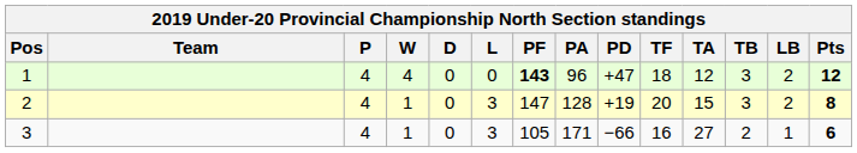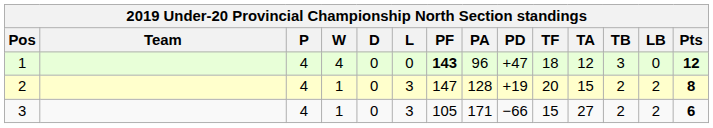row 3 | LB: 2 -> 0
row 4 | TB: 3 -> 2
row 5 | TF: 16 -> 15
row 5 | LB: 1 -> 2
